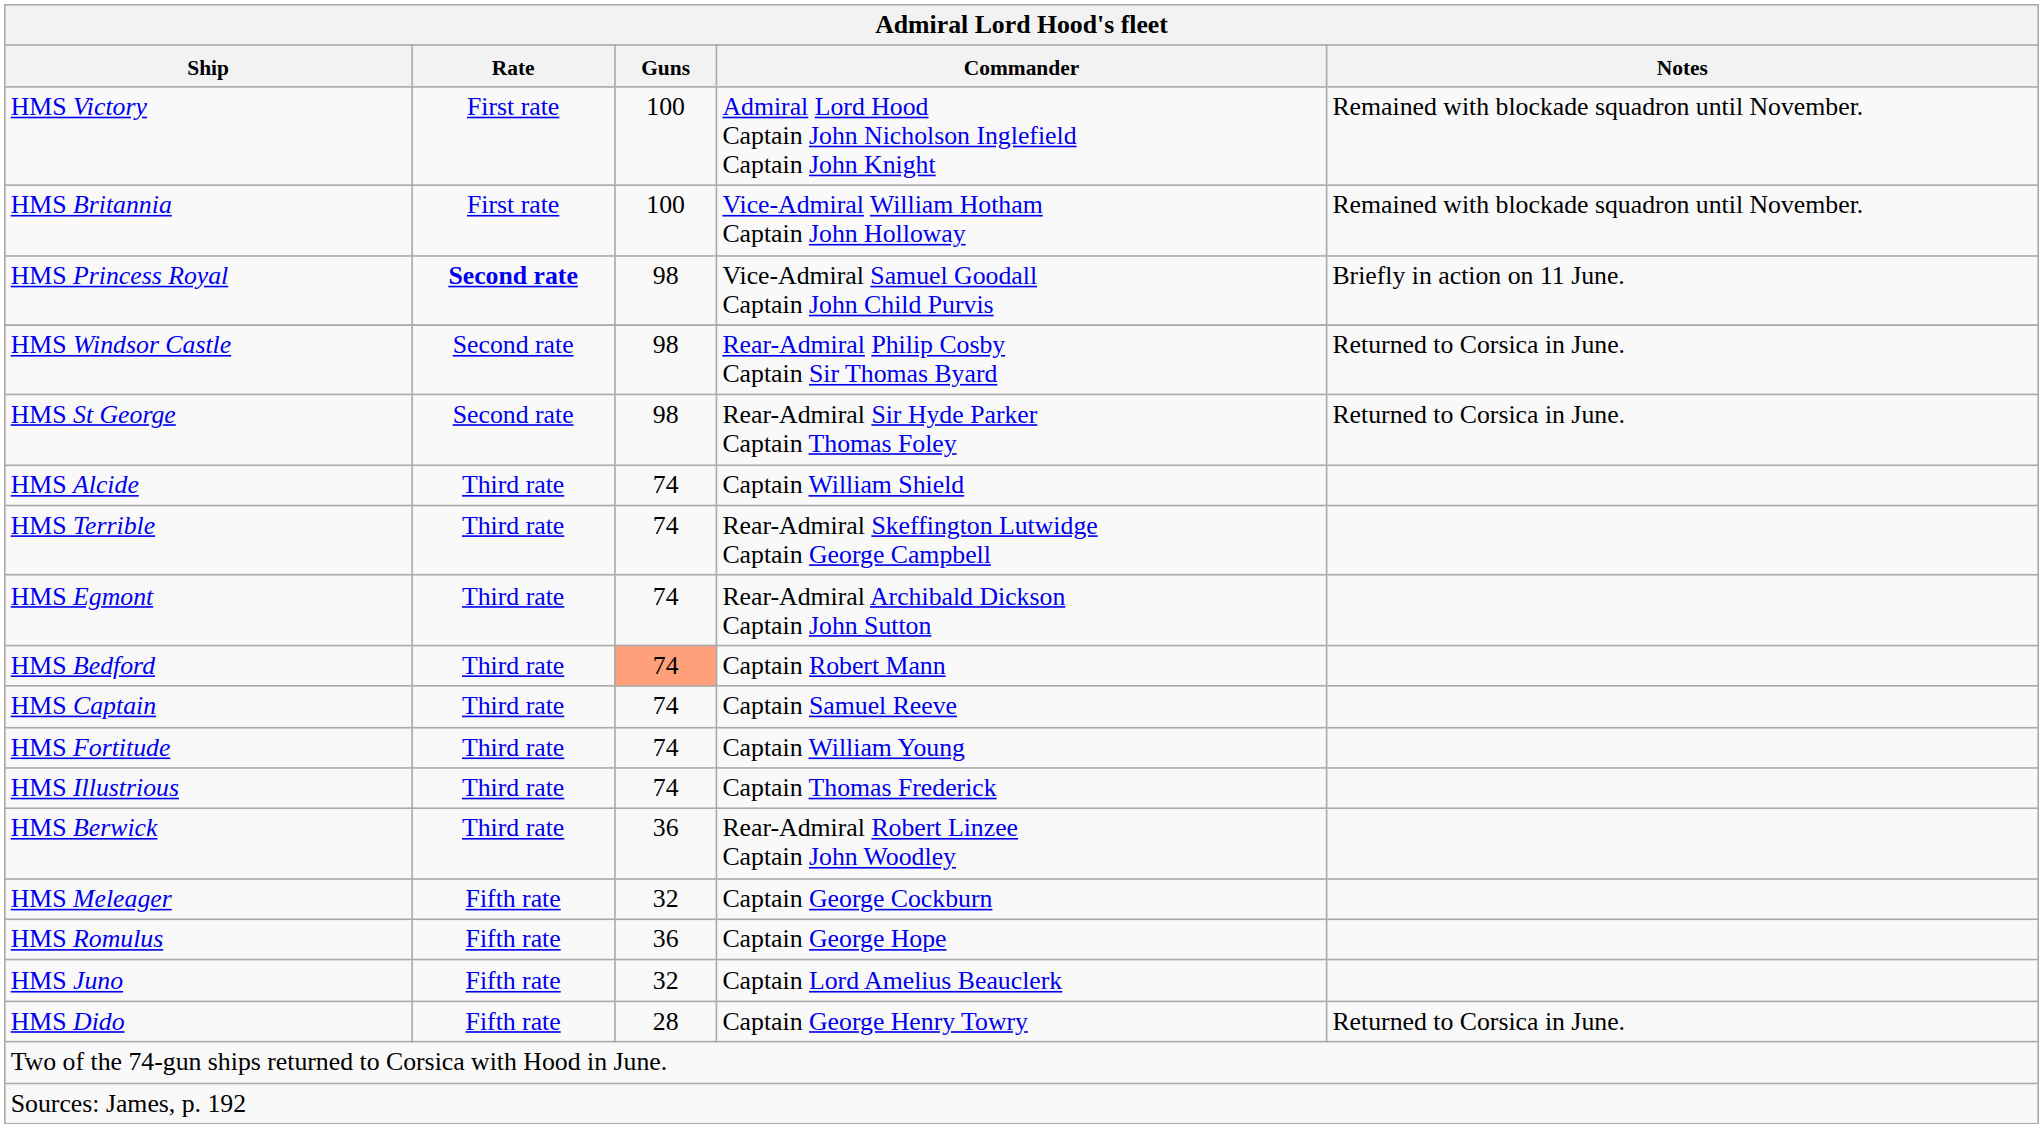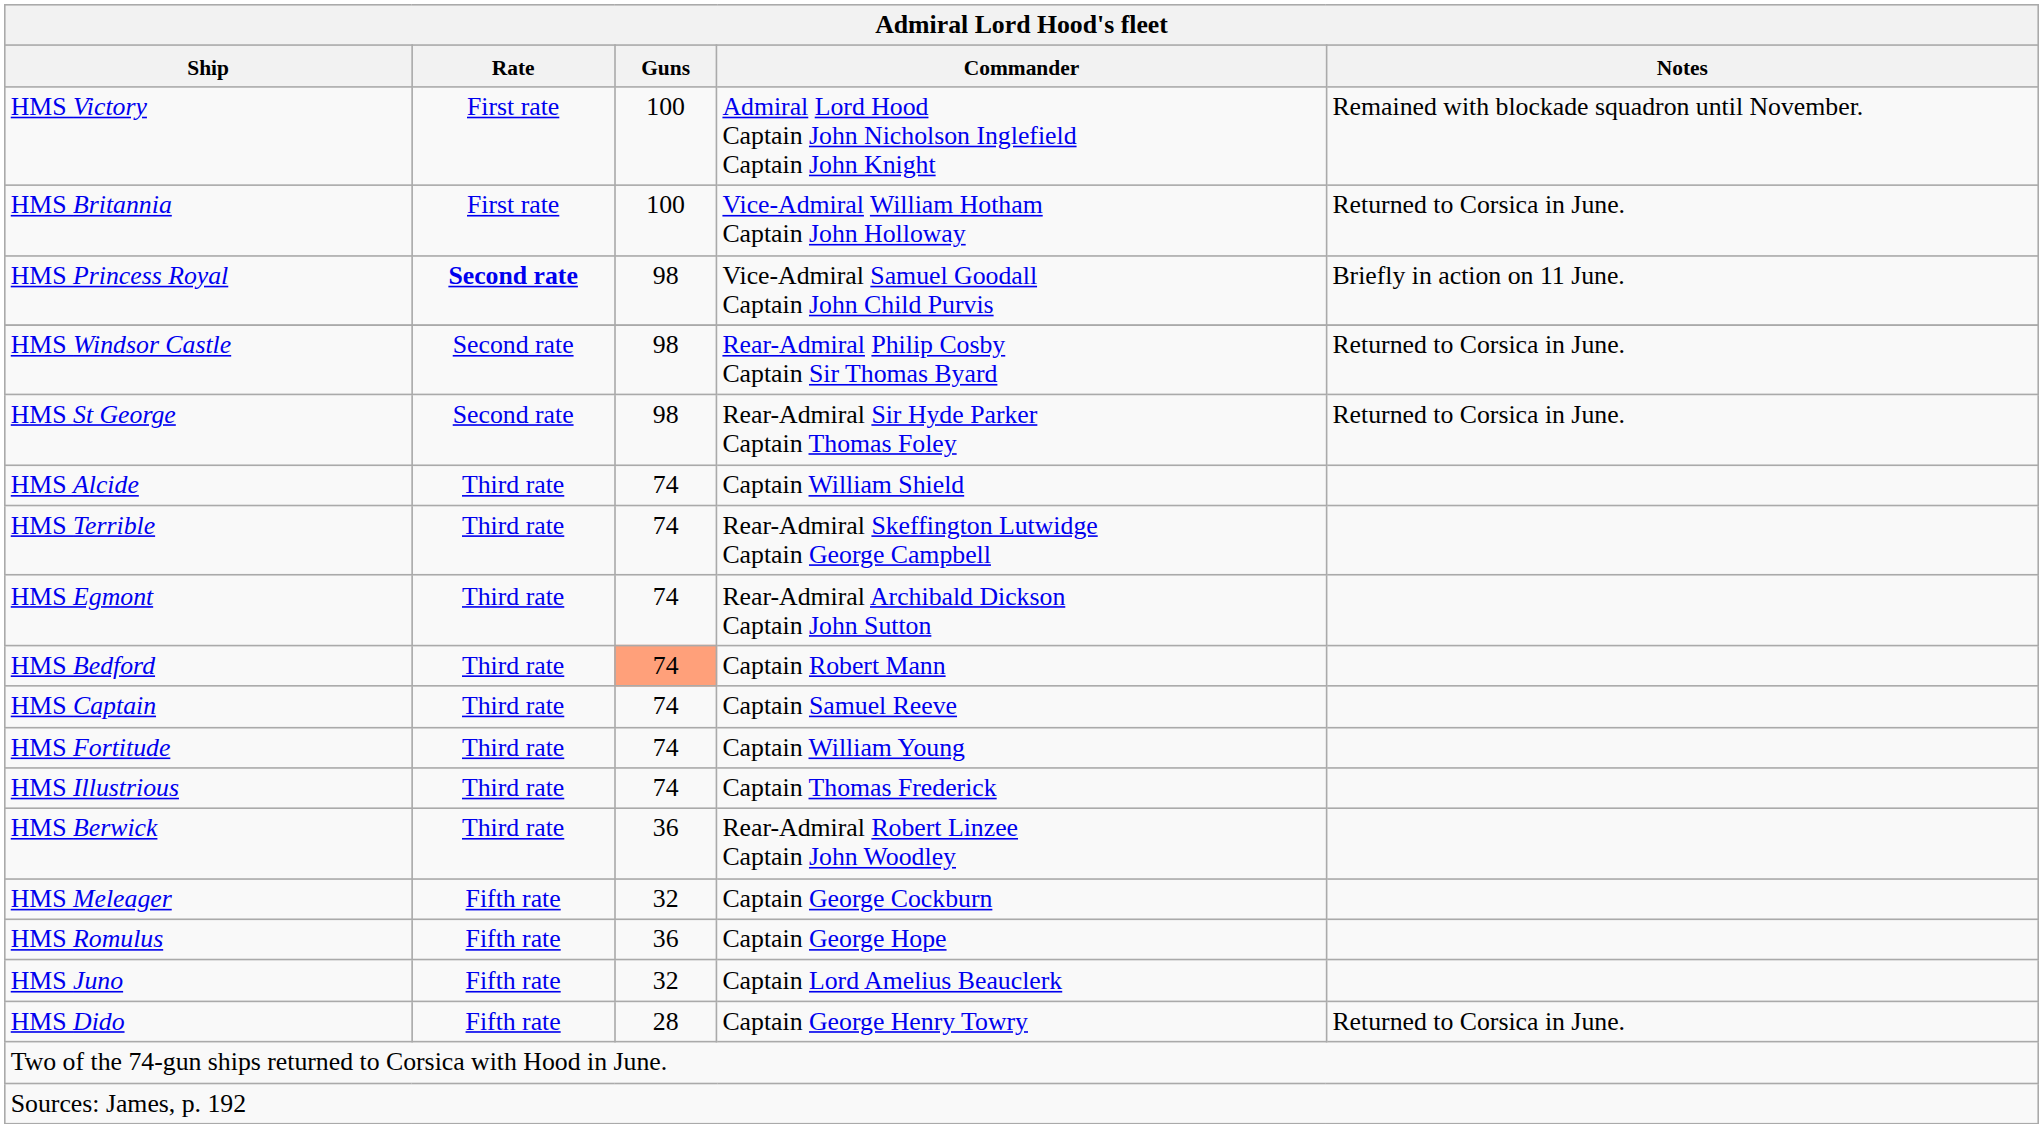HMS Britannia | Notes: Remained with blockade squadron until November. -> Returned to Corsica in June.
